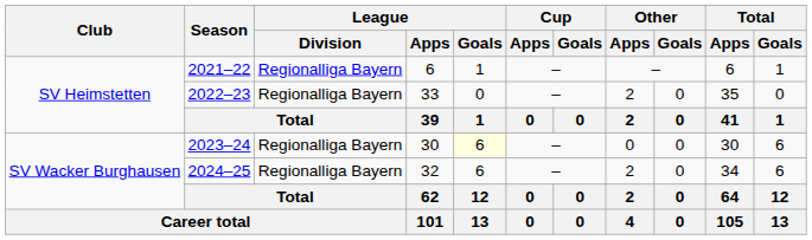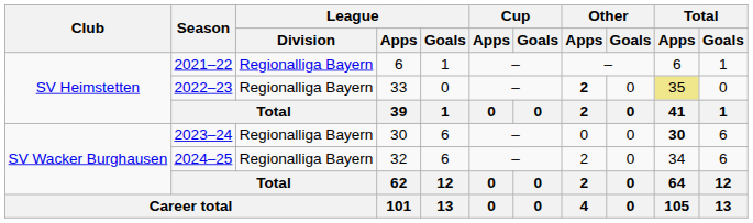2022–23 | Other / Apps: normal -> bold
2022–23 | Total / Apps: no background -> khaki background
2023–24 | League / Goals: lightyellow background -> no background
2023–24 | Total / Apps: normal -> bold
